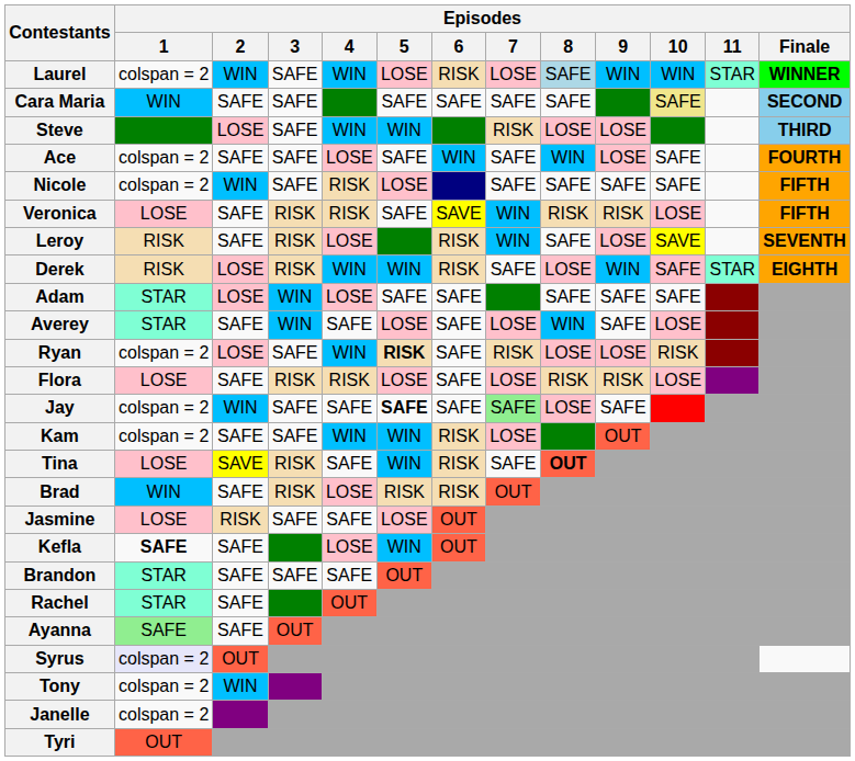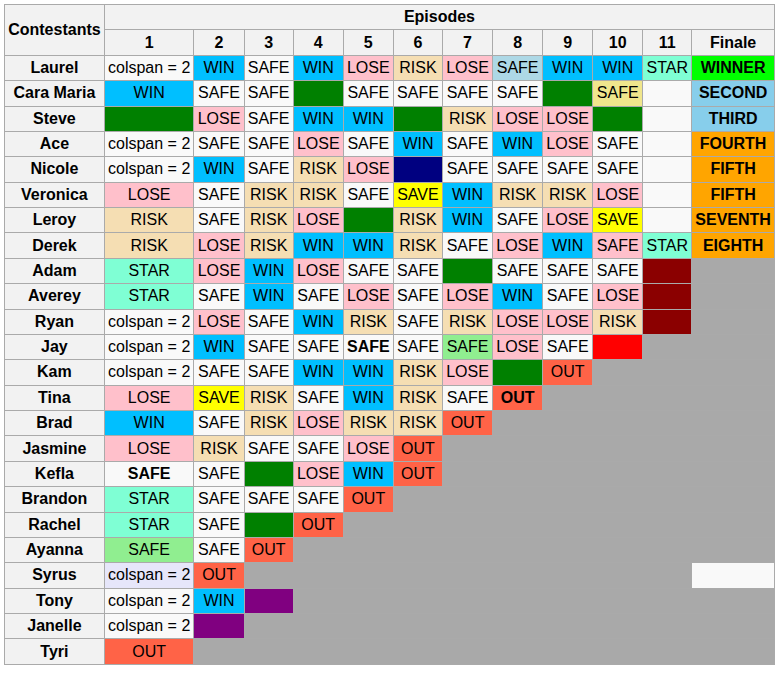Ryan | Episodes / 5: bold -> normal
- row: Flora | LOSE | SAFE | RISK | RISK | LOSE | SAFE | LOSE | RISK | RISK | LOSE
